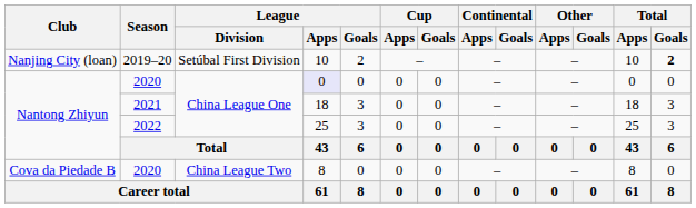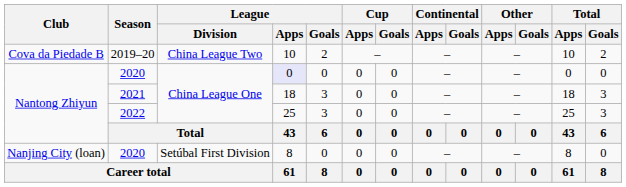row 3 | Club: Nanjing City (loan) -> Cova da Piedade B
row 3 | League / Division: Setúbal First Division -> China League Two
row 3 | Total / Goals: bold -> normal
row 8 | Club: Cova da Piedade B -> Nanjing City (loan)
row 8 | League / Division: China League Two -> Setúbal First Division
